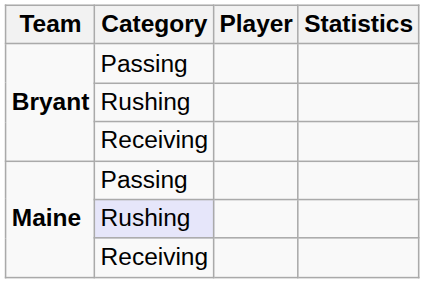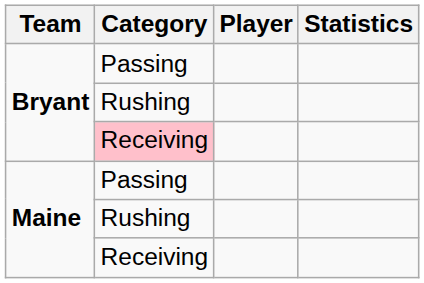Bryant / Receiving | Category: no background -> pink background
Maine / Rushing | Category: lavender background -> no background
